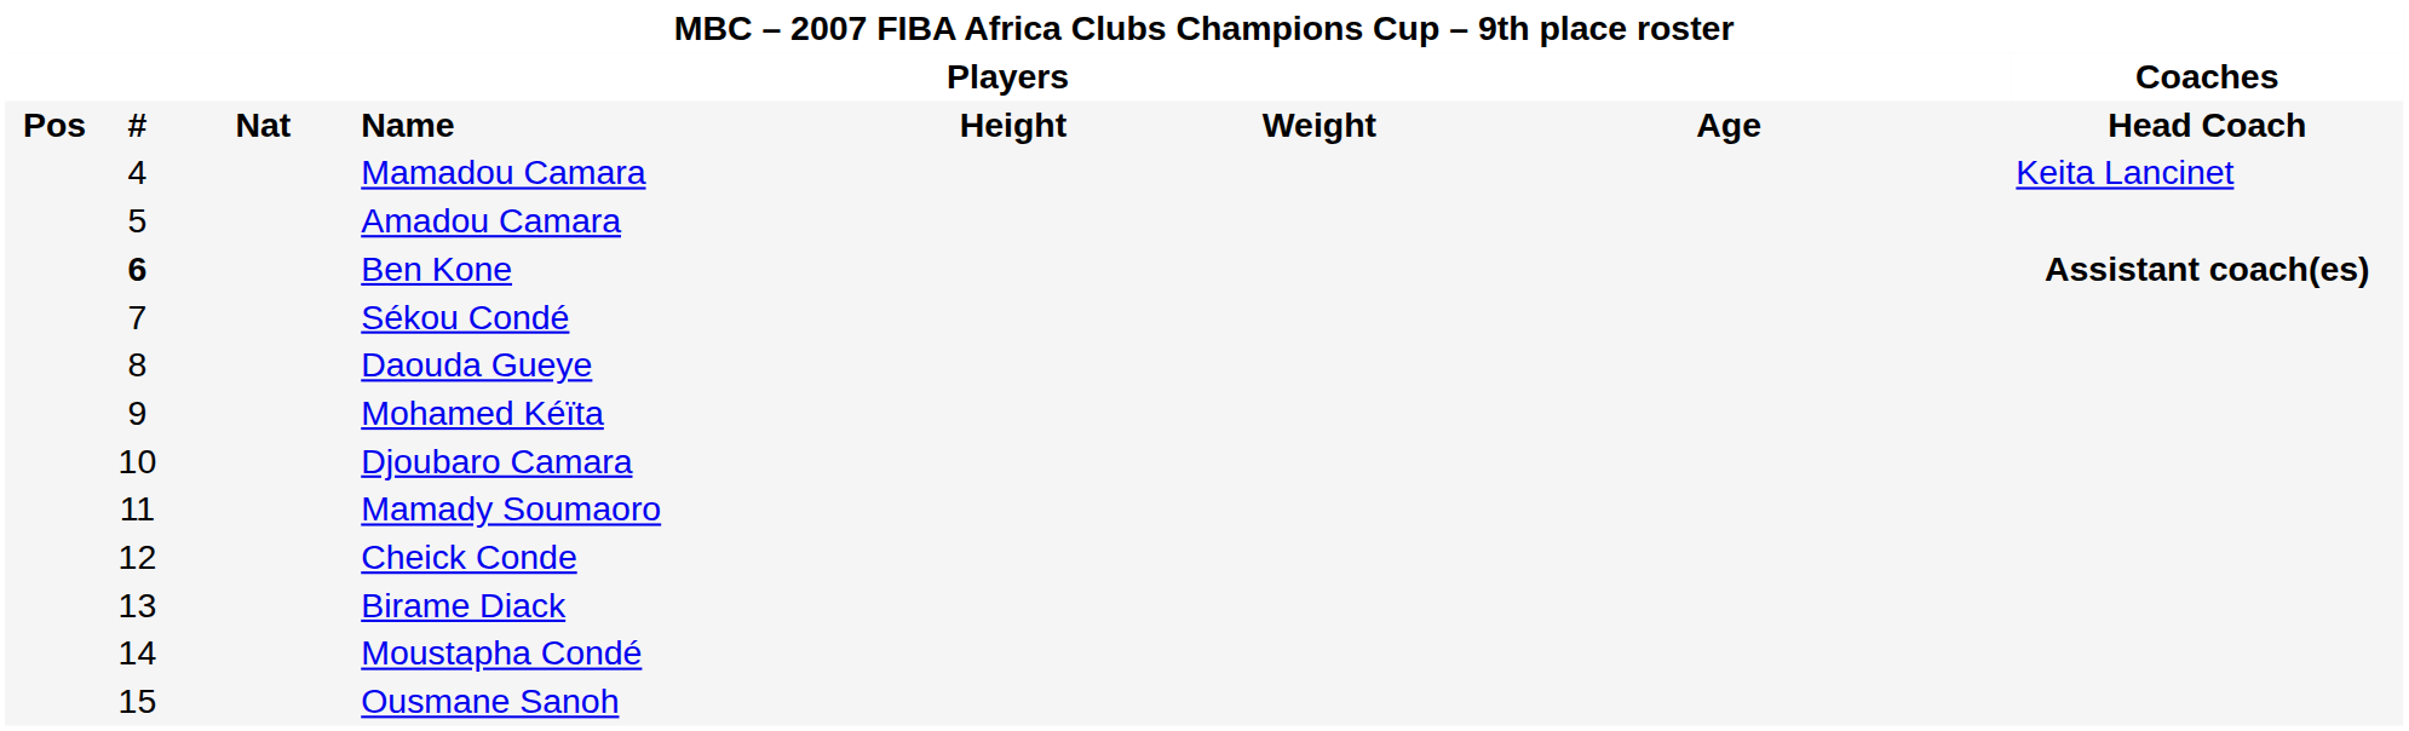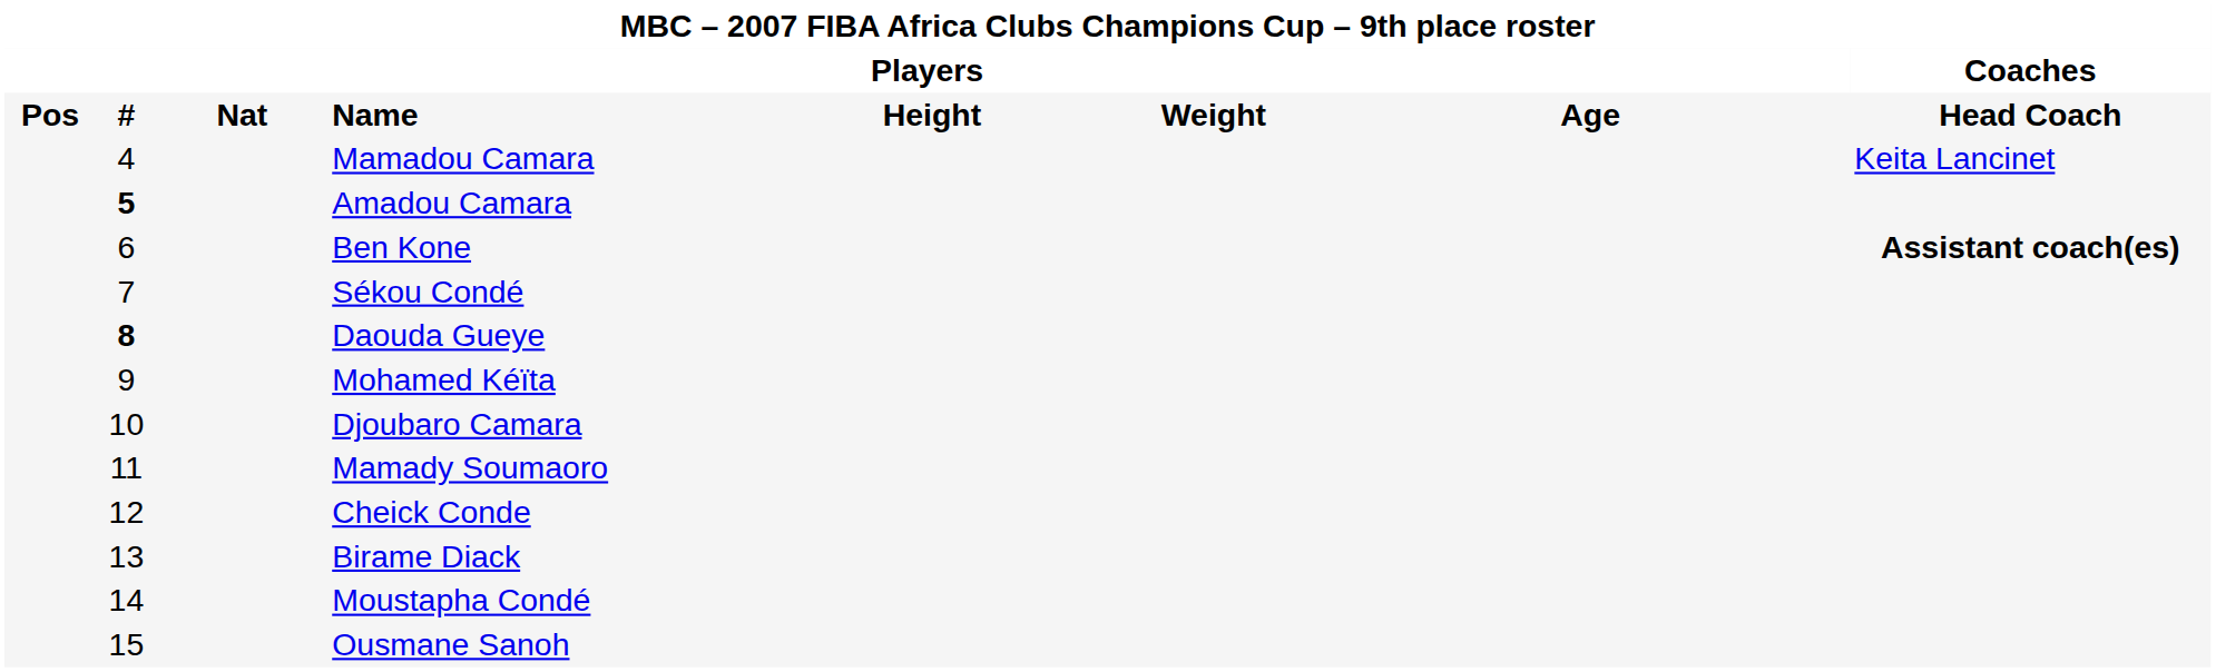Amadou Camara | column 2: normal -> bold
Ben Kone | column 2: bold -> normal
Daouda Gueye | column 2: normal -> bold
